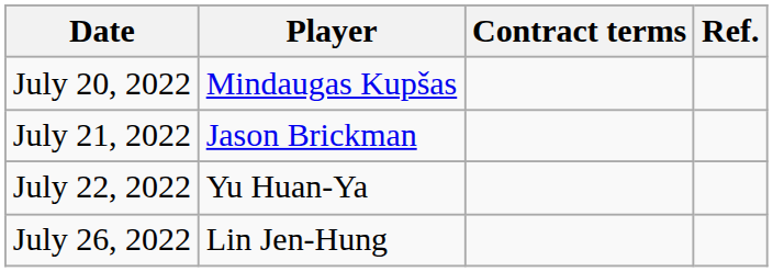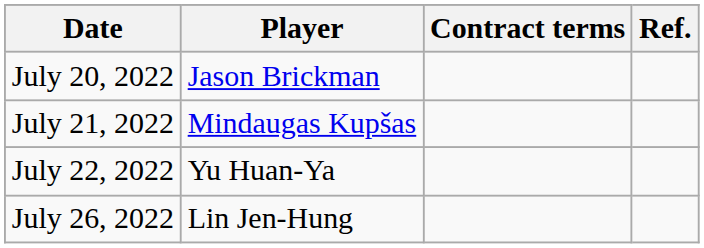July 20, 2022 | Player: Mindaugas Kupšas -> Jason Brickman
July 21, 2022 | Player: Jason Brickman -> Mindaugas Kupšas
